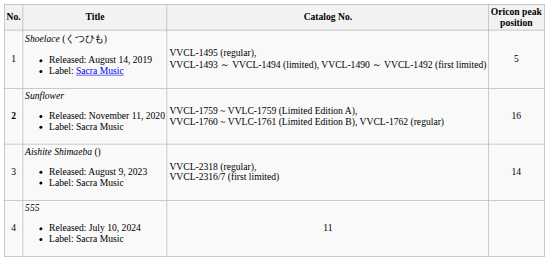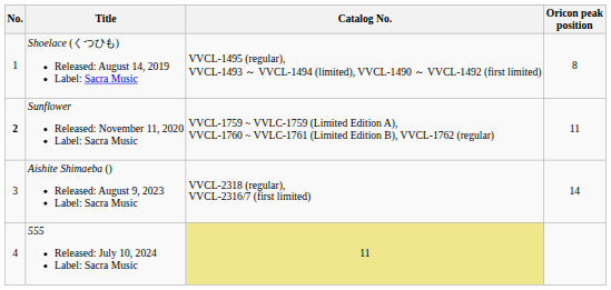Shoelace (くつひも) Released: August 14, 2019 Label: Sacra Music | Oricon peak position: 5 -> 8
Sunflower Released: November 11, 2020 Label: Sacra Music | Oricon peak position: 16 -> 11
555 Released: July 10, 2024 Label: Sacra Music | Catalog No.: no background -> khaki background
